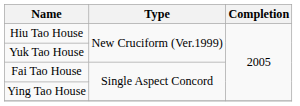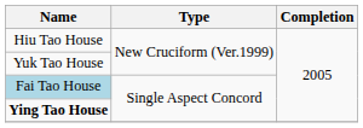Fai Tao House | Name: no background -> lightblue background
Ying Tao House | Name: normal -> bold
